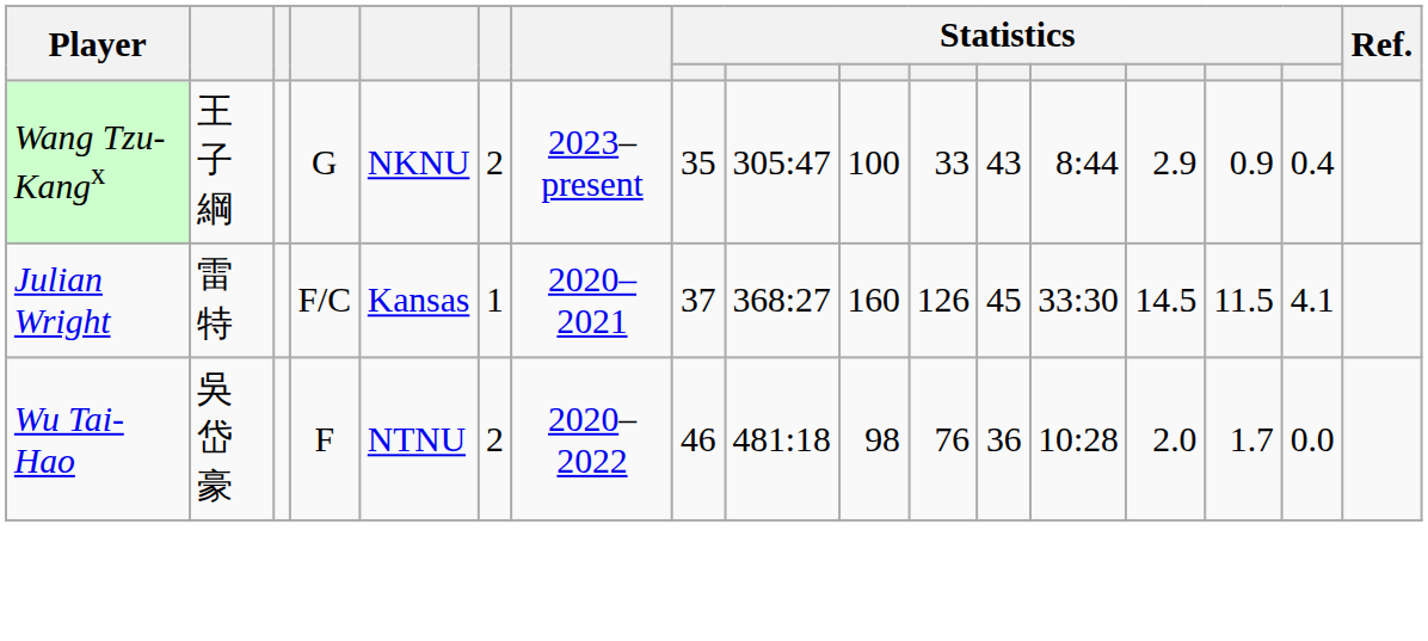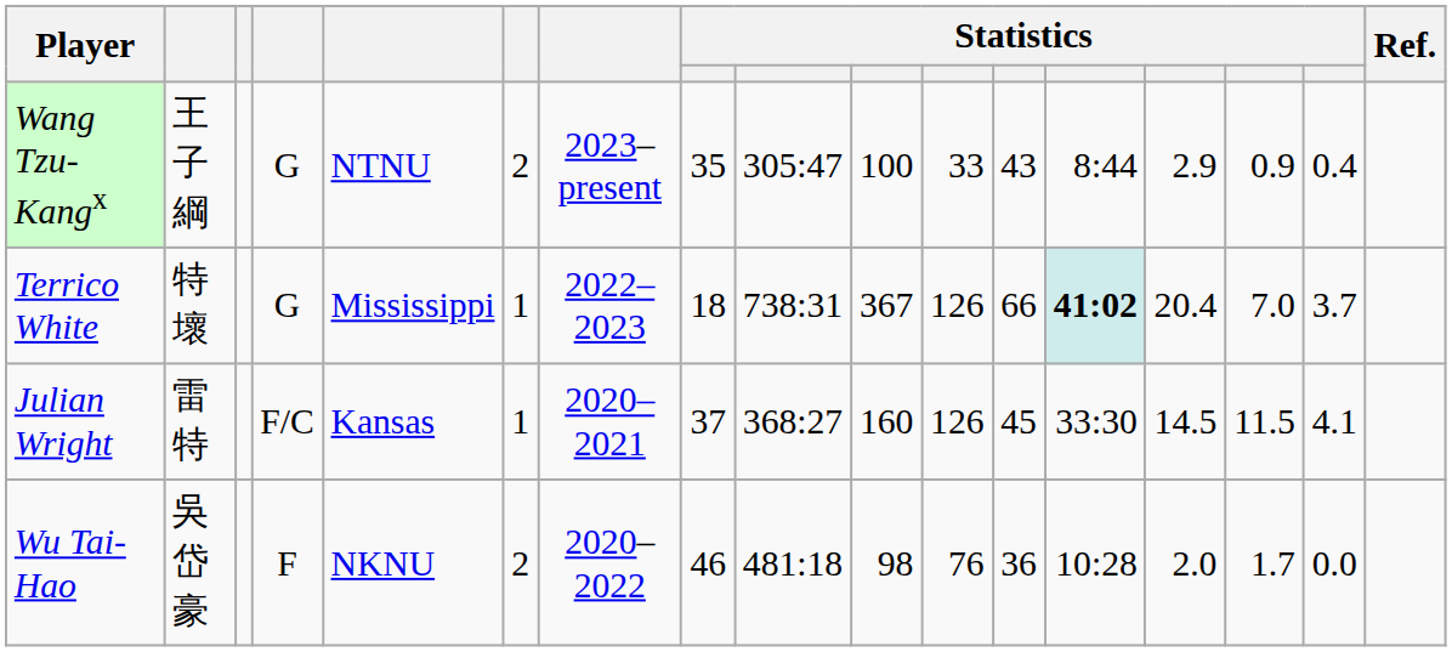Wang Tzu-Kangx | column 5: NKNU -> NTNU
+ row: Terrico White | 特壞 | G | Mississippi | 1 | 2022–2023 | 18 | 738:31 | 367 | 126 | 66 | 41:02 | 20.4 | 7.0 | 3.7
Wu Tai-Hao | column 5: NTNU -> NKNU
